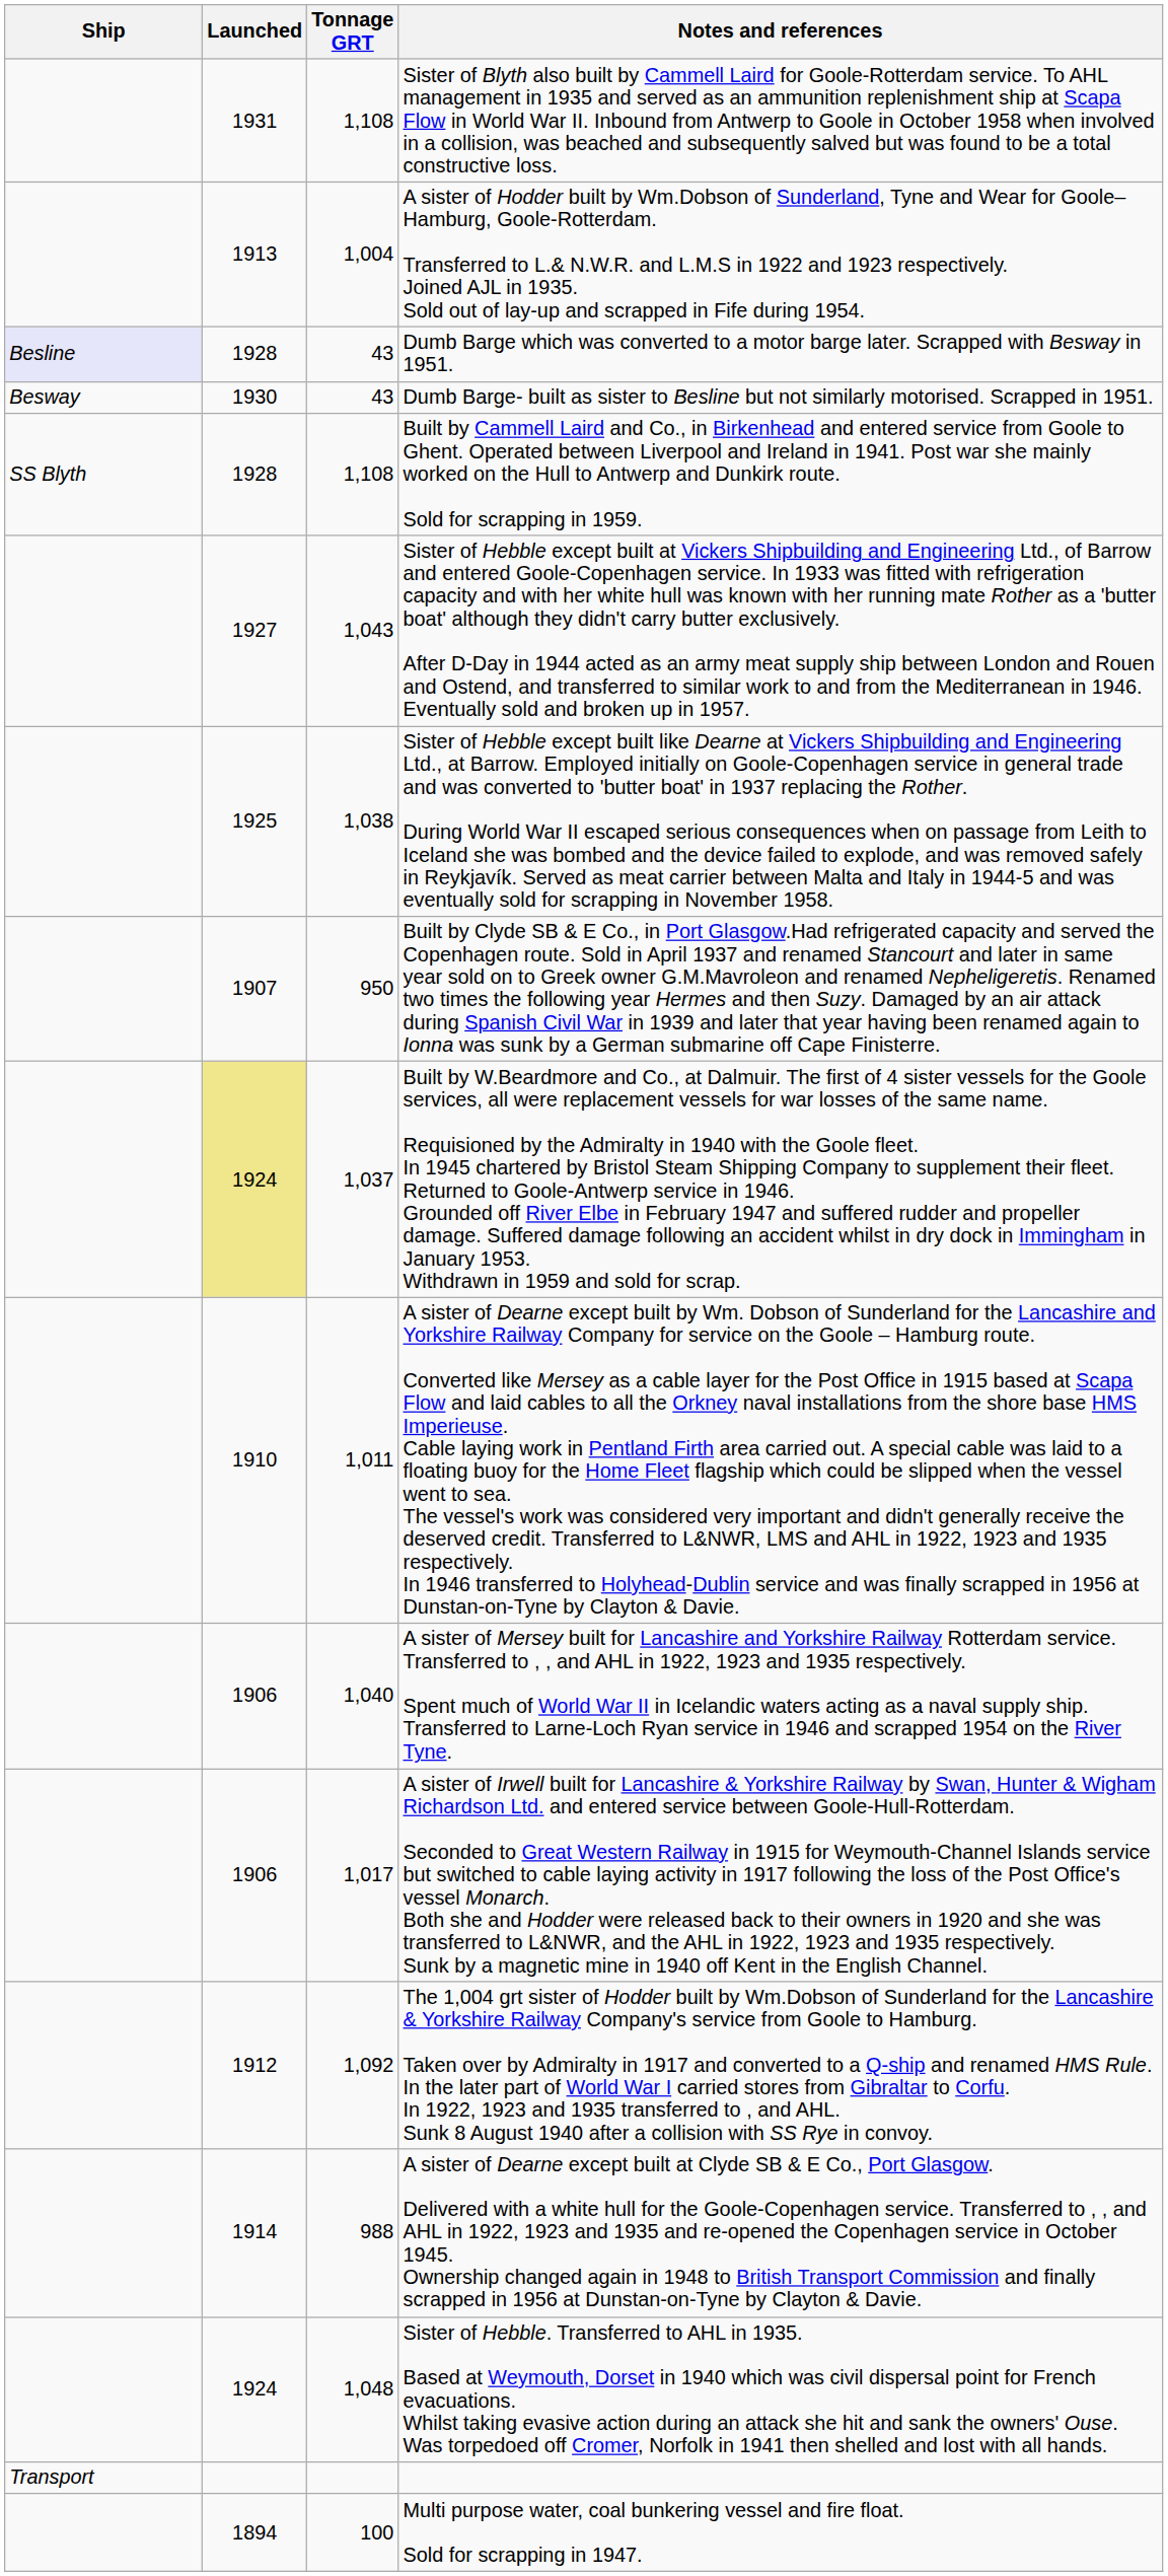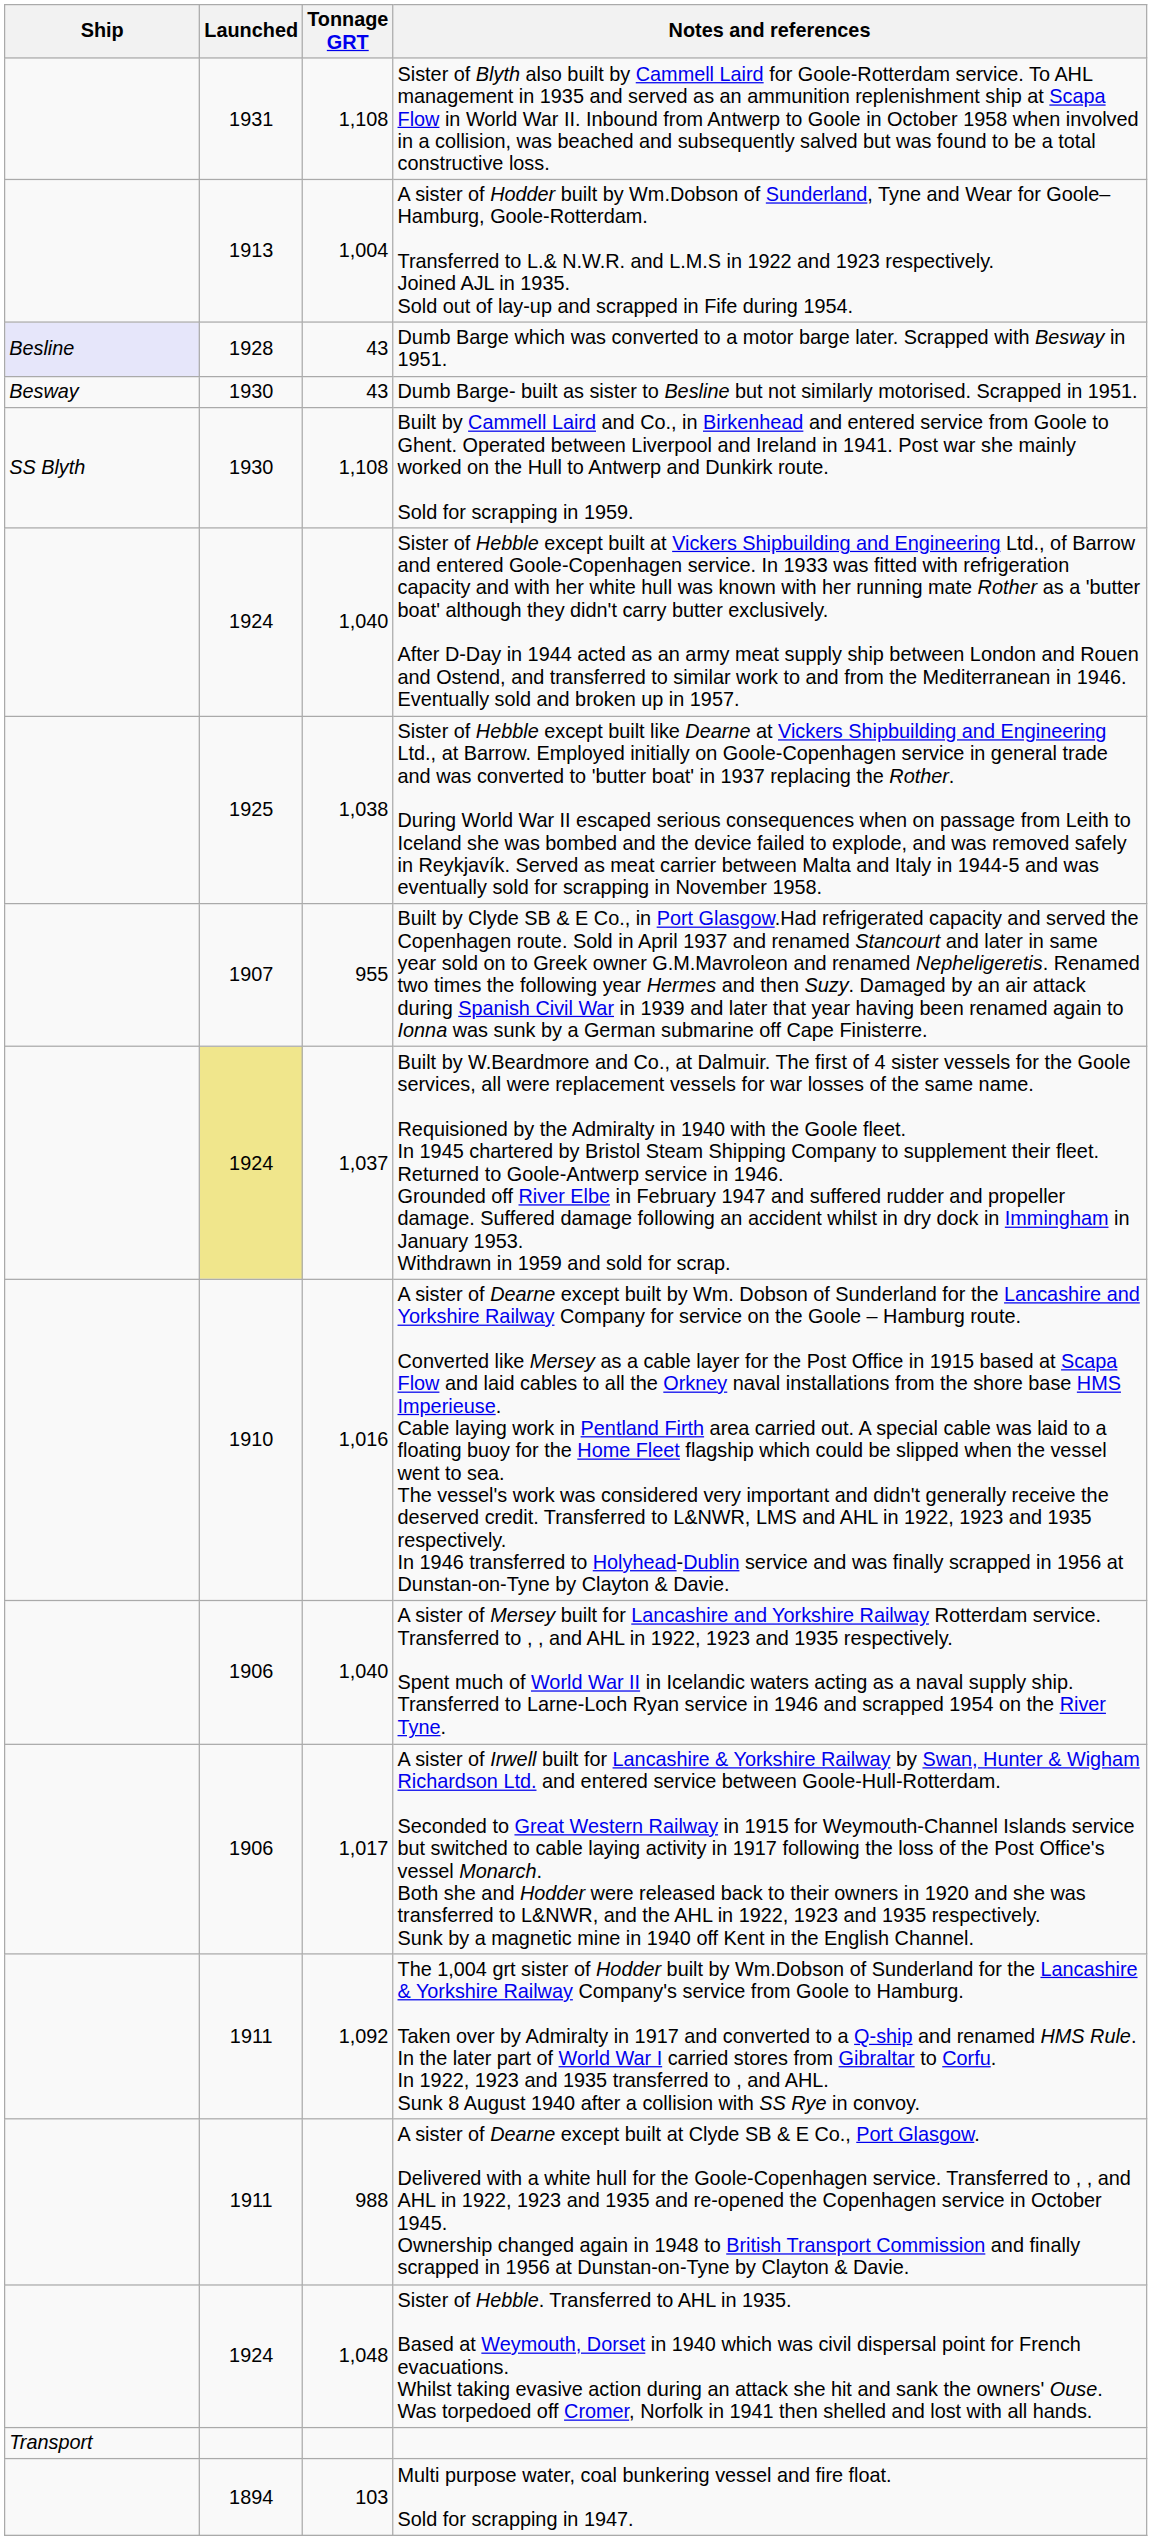row 6 | Launched: 1928 -> 1930
row 7 | Launched: 1927 -> 1924
row 7 | Tonnage GRT: 1,043 -> 1,040
row 9 | Tonnage GRT: 950 -> 955
row 11 | Tonnage GRT: 1,011 -> 1,016
row 14 | Launched: 1912 -> 1911
row 15 | Launched: 1914 -> 1911
row 18 | Tonnage GRT: 100 -> 103
